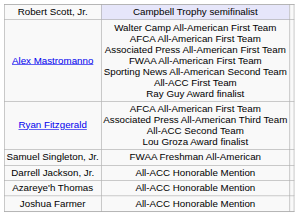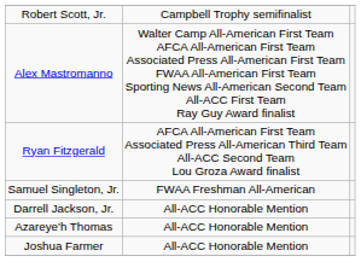Robert Scott, Jr. | column 2: lavender background -> no background
